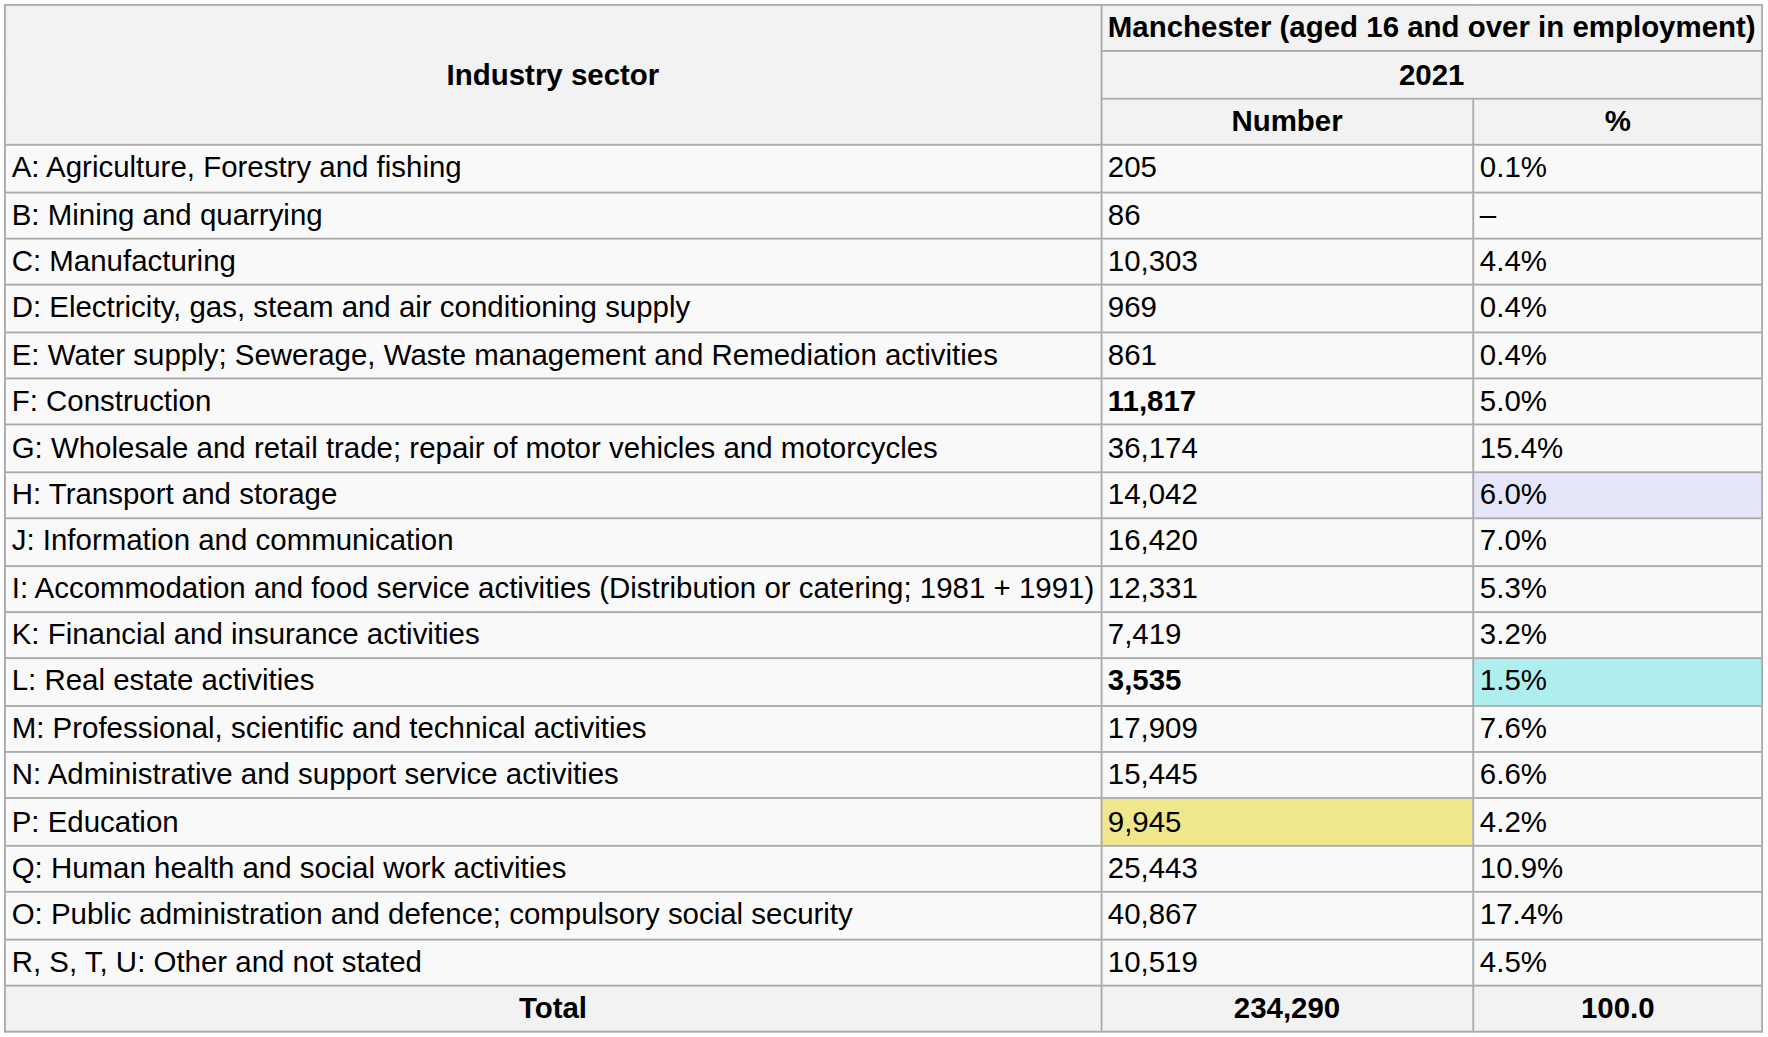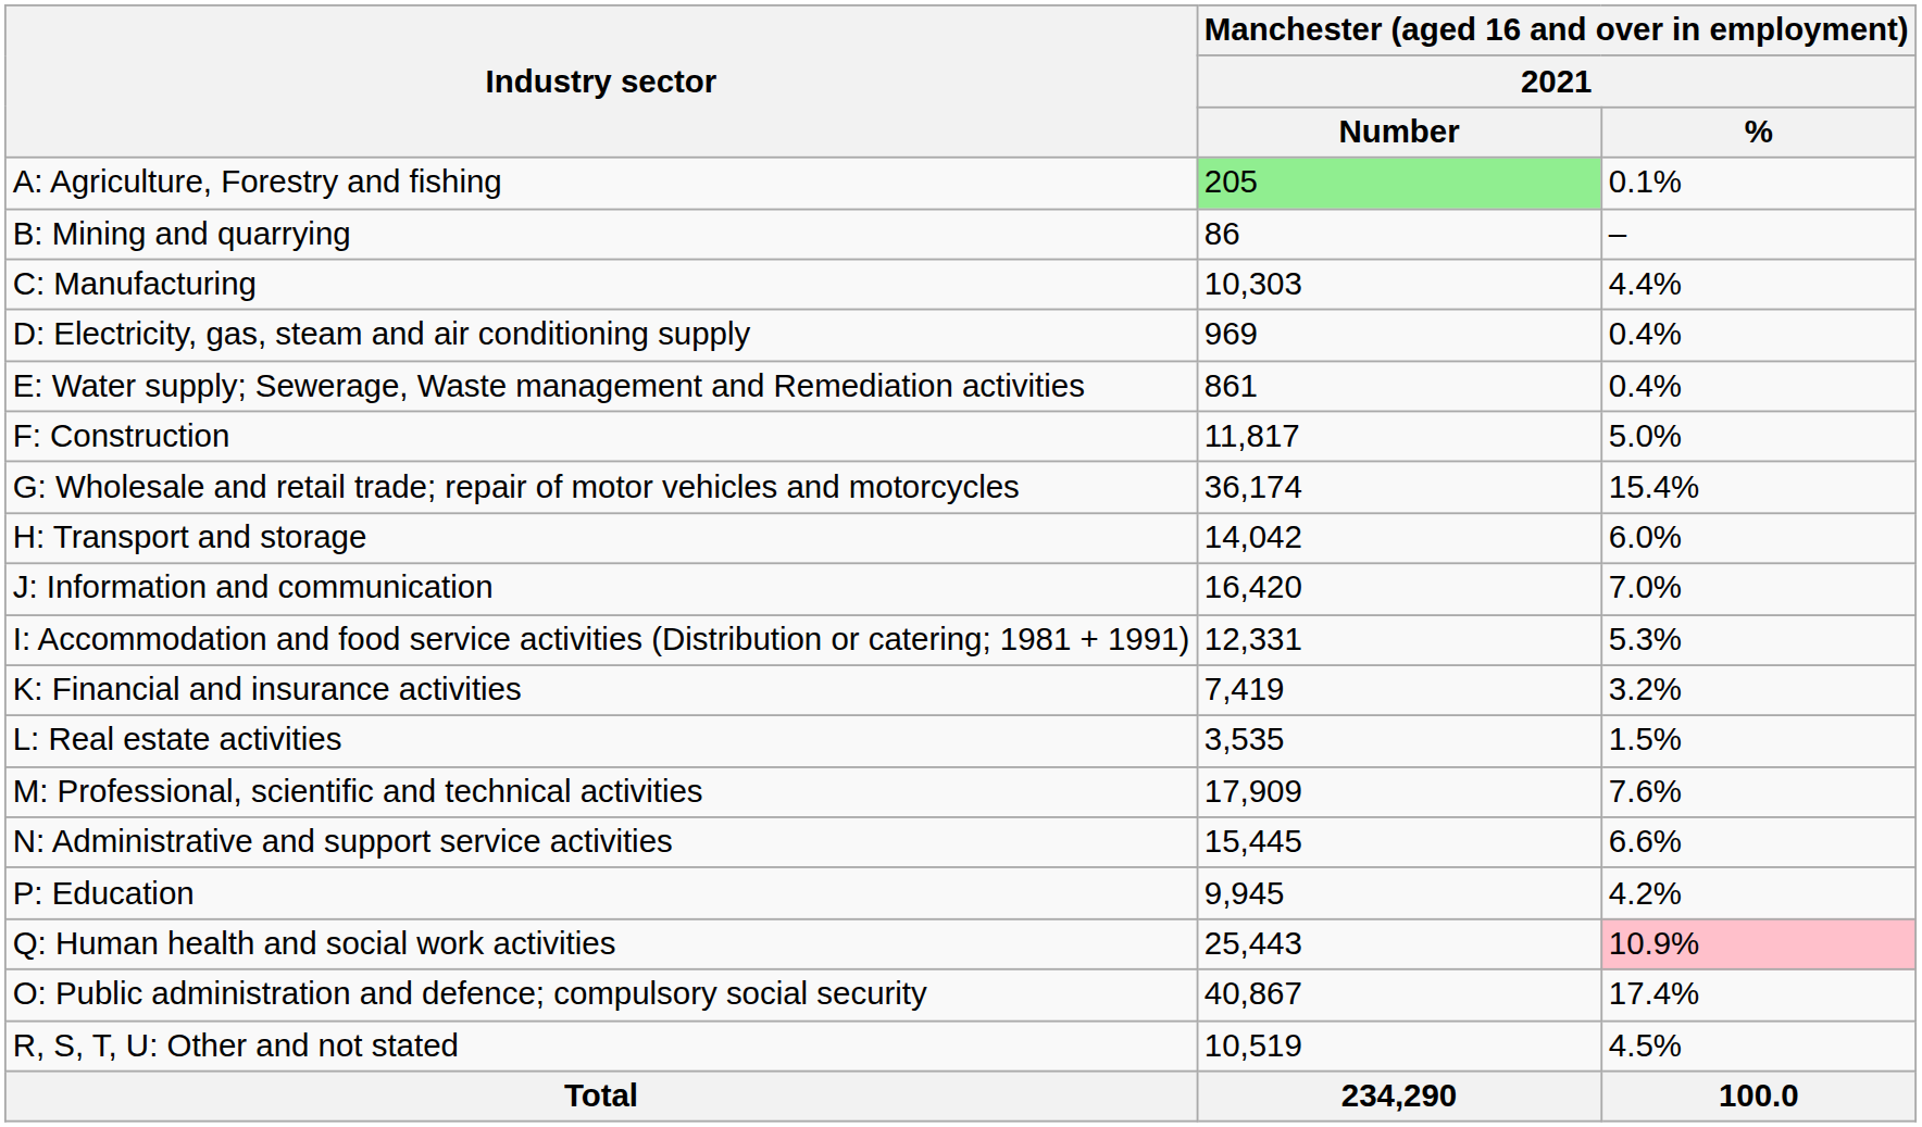A: Agriculture, Forestry and fishing | Manchester (aged 16 and over in employment) / 2021 / Number: no background -> lightgreen background
F: Construction | Manchester (aged 16 and over in employment) / 2021 / Number: bold -> normal
H: Transport and storage | Manchester (aged 16 and over in employment) / 2021 / %: lavender background -> no background
L: Real estate activities | Manchester (aged 16 and over in employment) / 2021 / Number: bold -> normal
L: Real estate activities | Manchester (aged 16 and over in employment) / 2021 / %: paleturquoise background -> no background
P: Education | Manchester (aged 16 and over in employment) / 2021 / Number: khaki background -> no background
Q: Human health and social work activities | Manchester (aged 16 and over in employment) / 2021 / %: no background -> pink background
